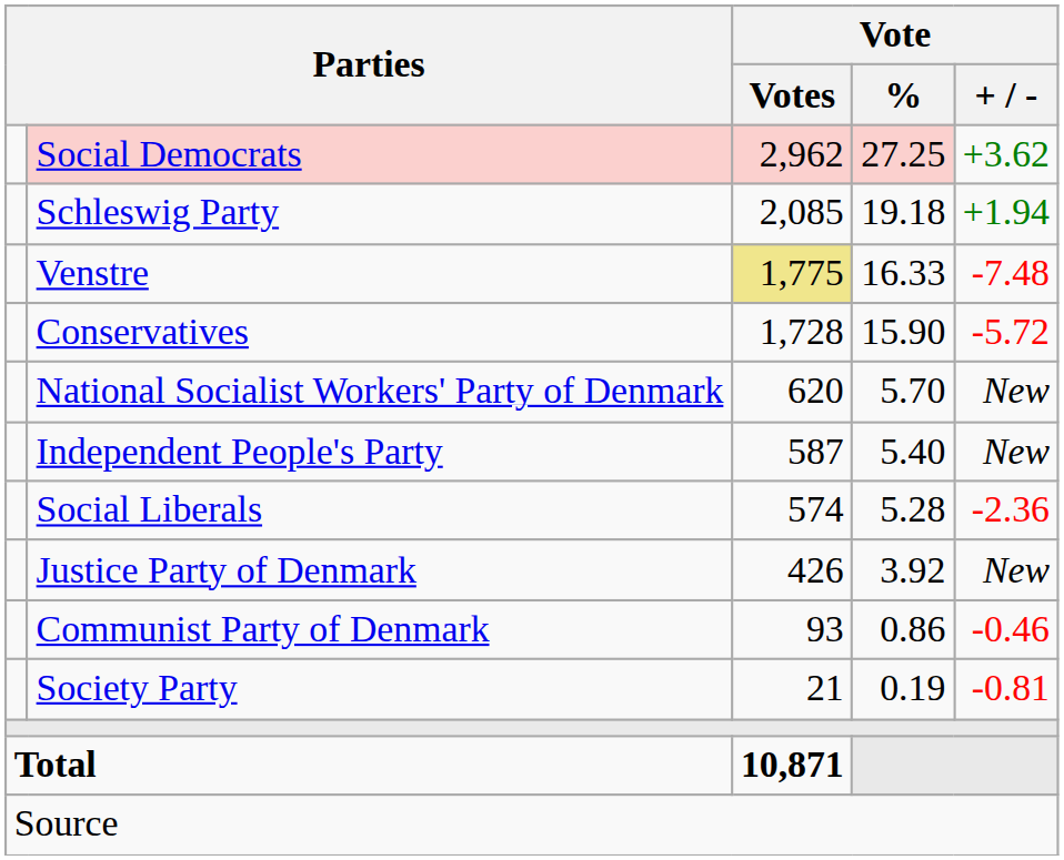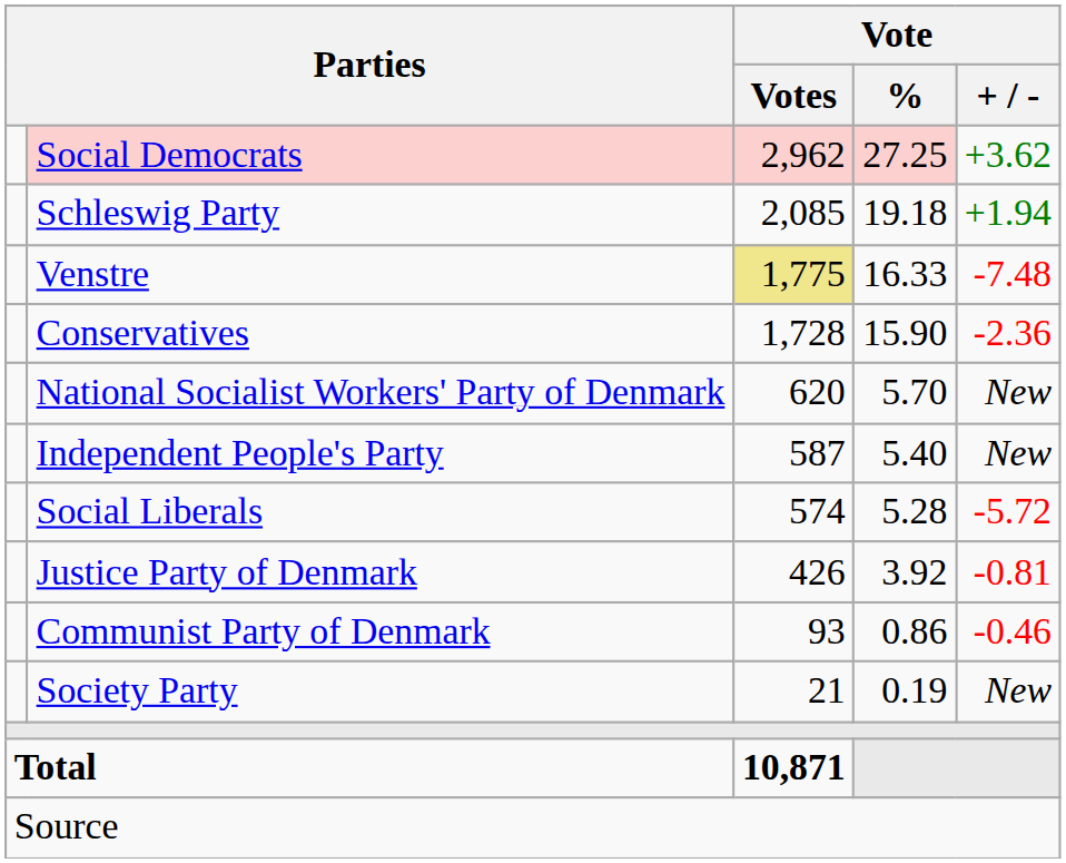Conservatives | Vote / + / -: -5.72 -> -2.36
Social Liberals | Vote / + / -: -2.36 -> -5.72
Justice Party of Denmark | Vote / + / -: New -> -0.81
Society Party | Vote / + / -: -0.81 -> New
